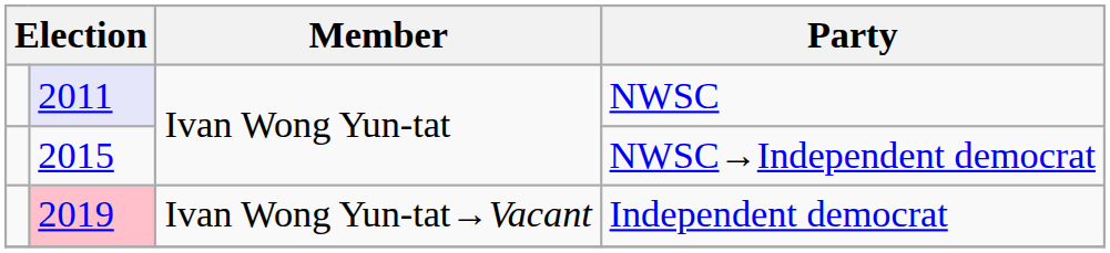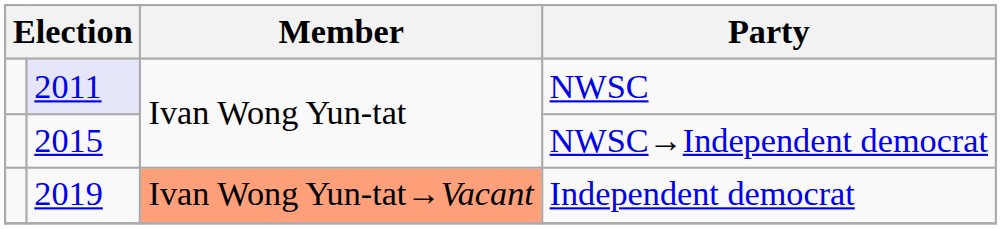Independent democrat | column 2: pink background -> no background
Independent democrat | Member: no background -> lightsalmon background
